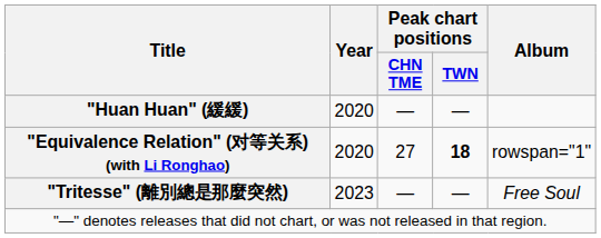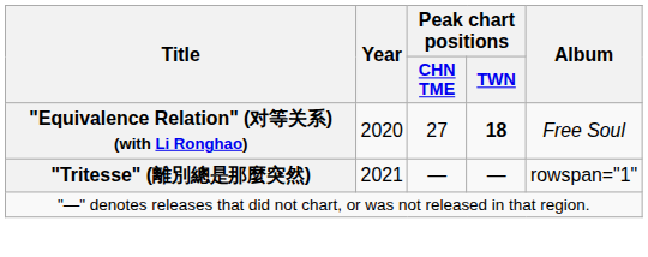- row: "Huan Huan" (緩緩) | 2020 | — | —
"Equivalence Relation" (对等关系) (with Li Ronghao) | Album: rowspan="1" -> Free Soul
"Tritesse" (離別總是那麼突然) | Year: 2023 -> 2021
"Tritesse" (離別總是那麼突然) | Album: Free Soul -> rowspan="1"
